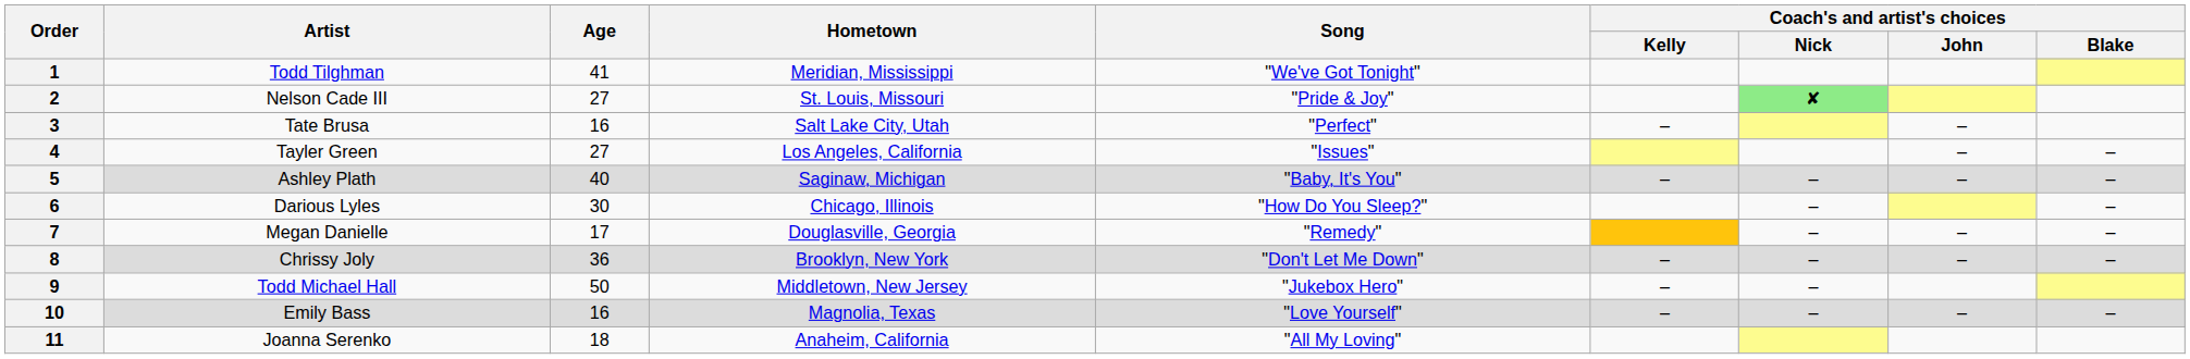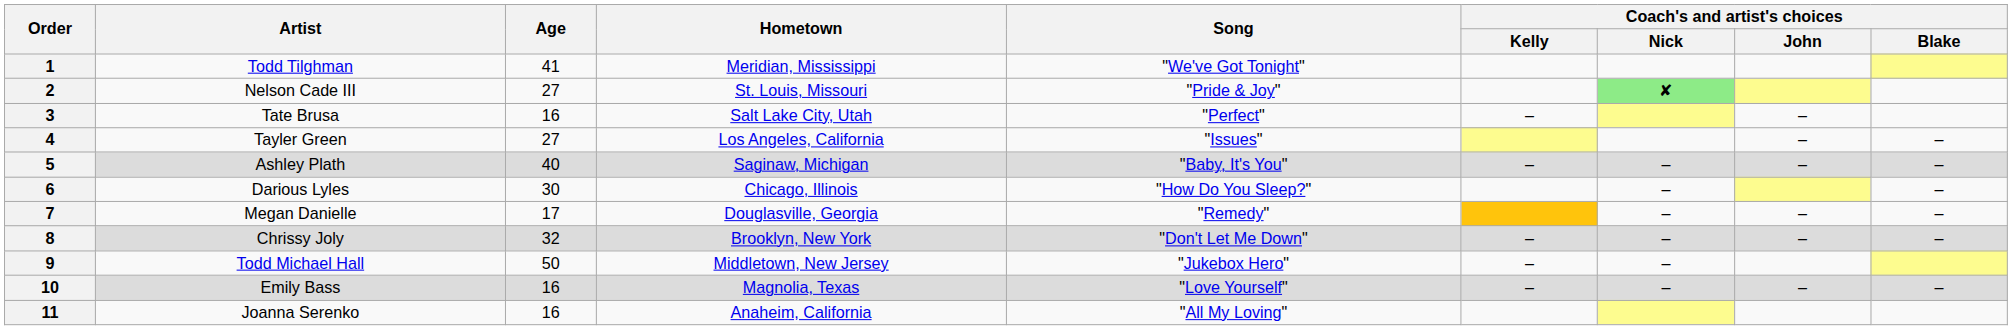8 | Age: 36 -> 32
11 | Age: 18 -> 16
